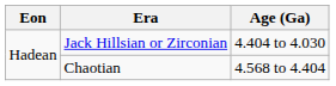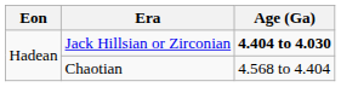Jack Hillsian or Zirconian | Age (Ga): normal -> bold
